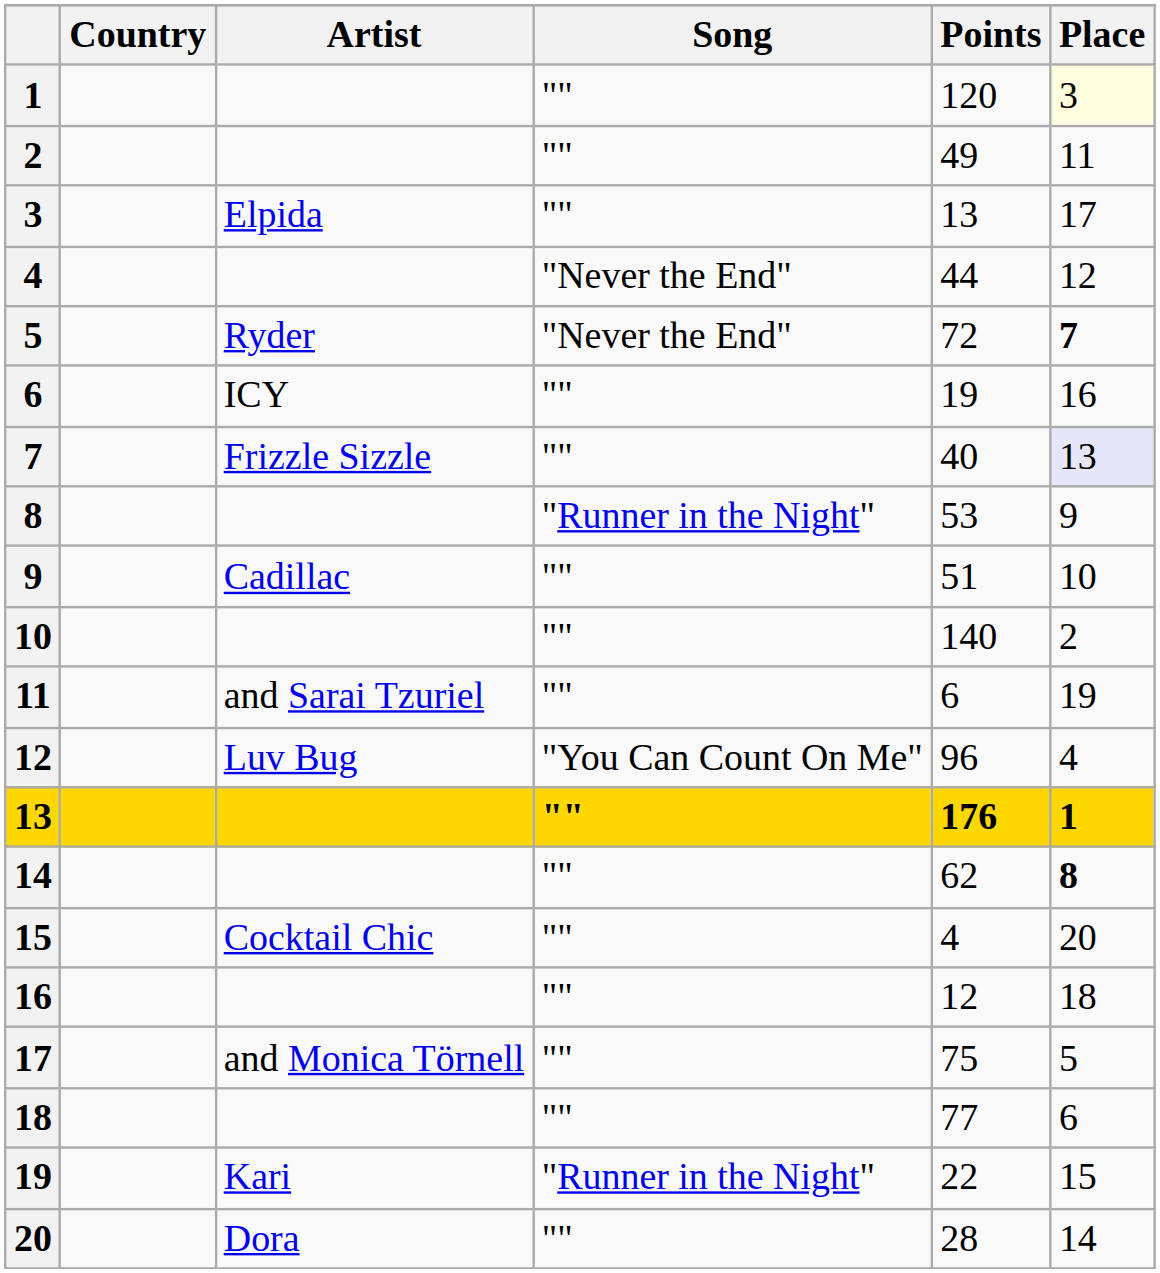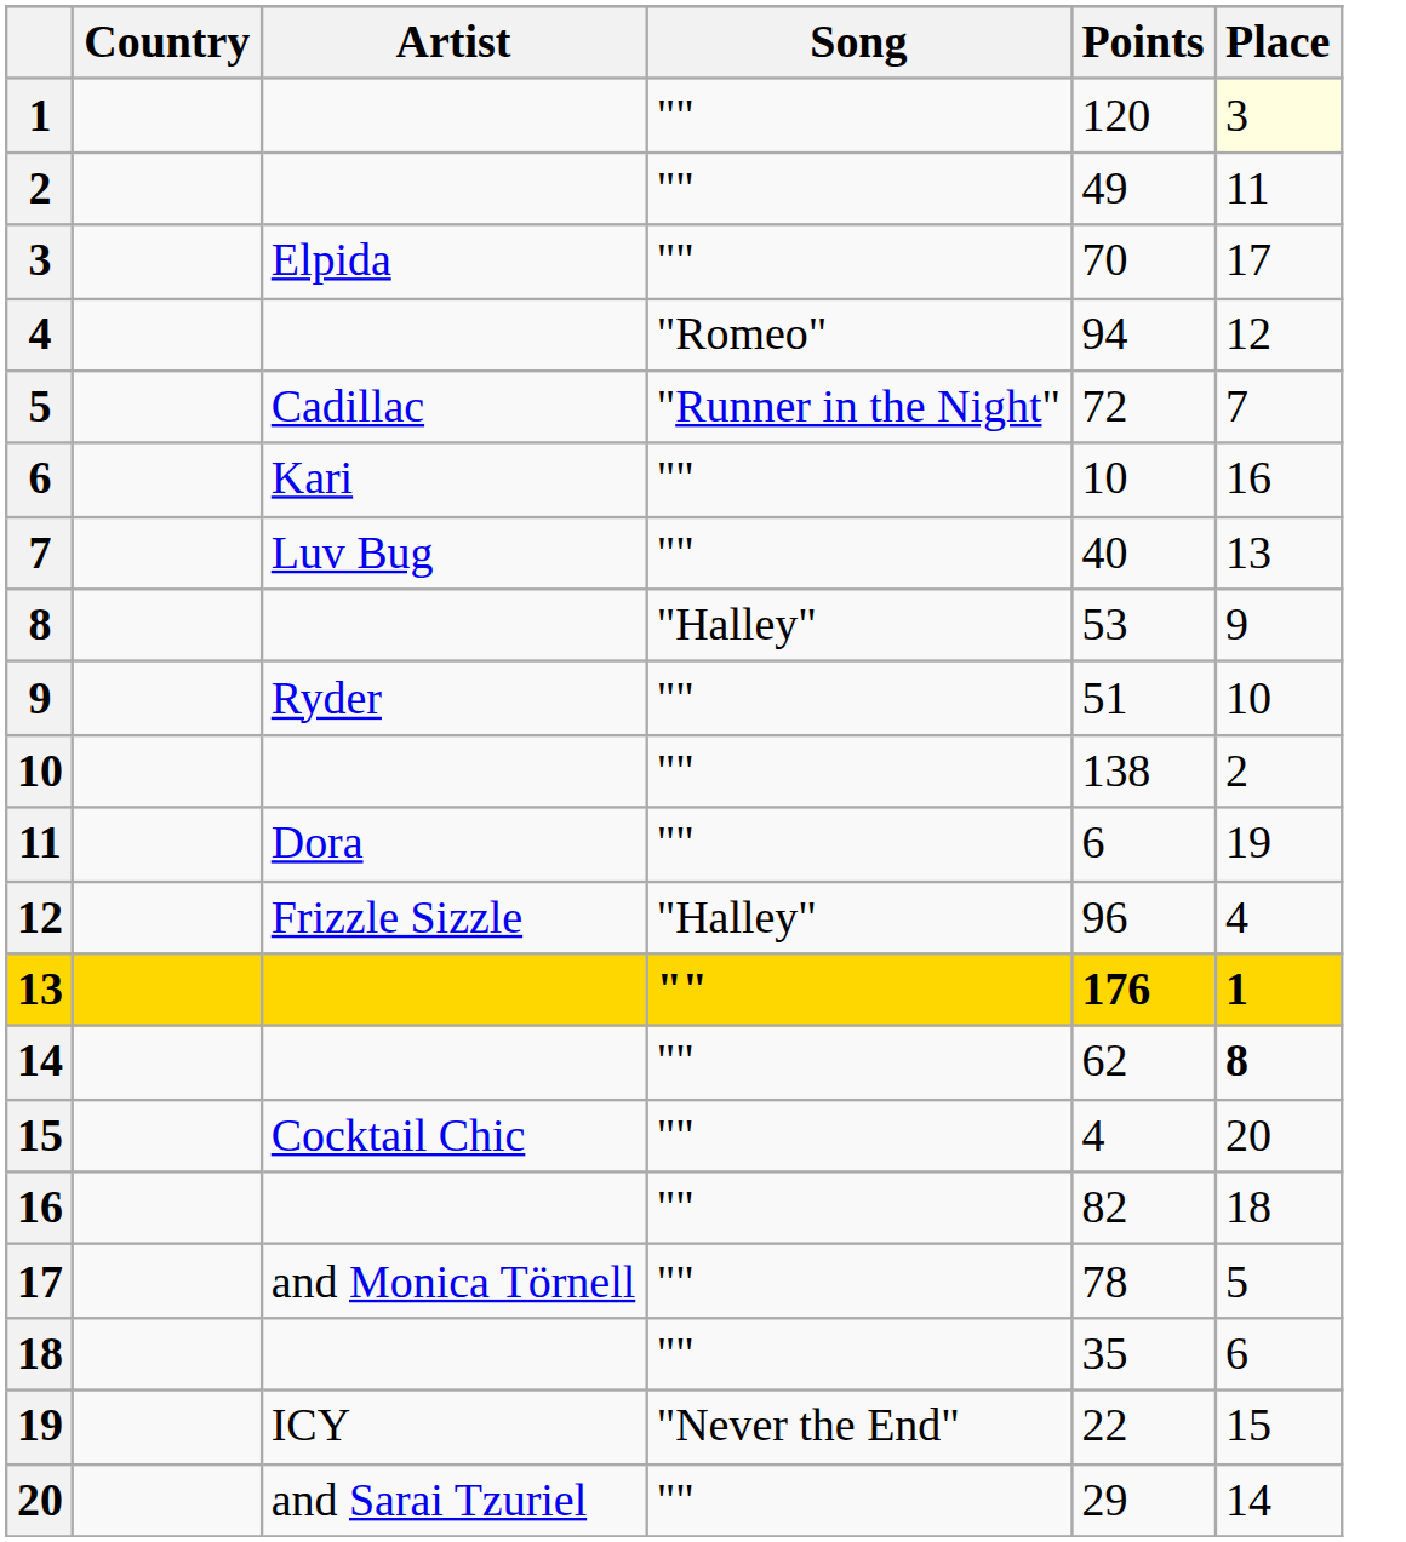row 4 | Points: 13 -> 70
row 5 | Song: "Never the End" -> "Romeo"
row 5 | Points: 44 -> 94
row 6 | Artist: Ryder -> Cadillac
row 6 | Song: "Never the End" -> "Runner in the Night"
row 6 | Place: bold -> normal
row 7 | Artist: ICY -> Kari
row 7 | Points: 19 -> 10
row 8 | Artist: Frizzle Sizzle -> Luv Bug
row 8 | Place: lavender background -> no background
row 9 | Song: "Runner in the Night" -> "Halley"
row 10 | Artist: Cadillac -> Ryder
row 11 | Points: 140 -> 138
row 12 | Artist: and Sarai Tzuriel -> Dora
row 13 | Artist: Luv Bug -> Frizzle Sizzle
row 13 | Song: "You Can Count On Me" -> "Halley"
row 17 | Points: 12 -> 82
row 18 | Points: 75 -> 78
row 19 | Points: 77 -> 35
row 20 | Artist: Kari -> ICY
row 20 | Song: "Runner in the Night" -> "Never the End"
row 21 | Artist: Dora -> and Sarai Tzuriel
row 21 | Points: 28 -> 29
